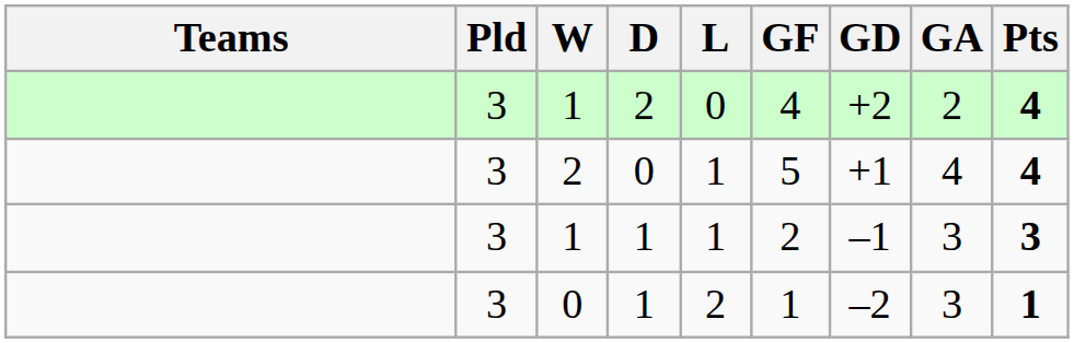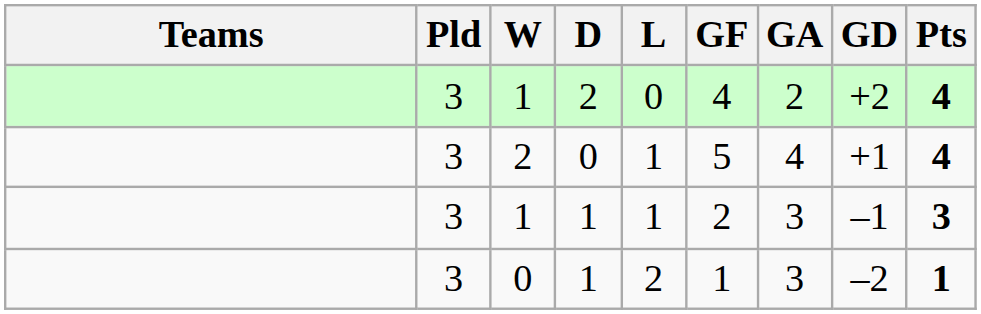columns swapped: GA <-> GD
